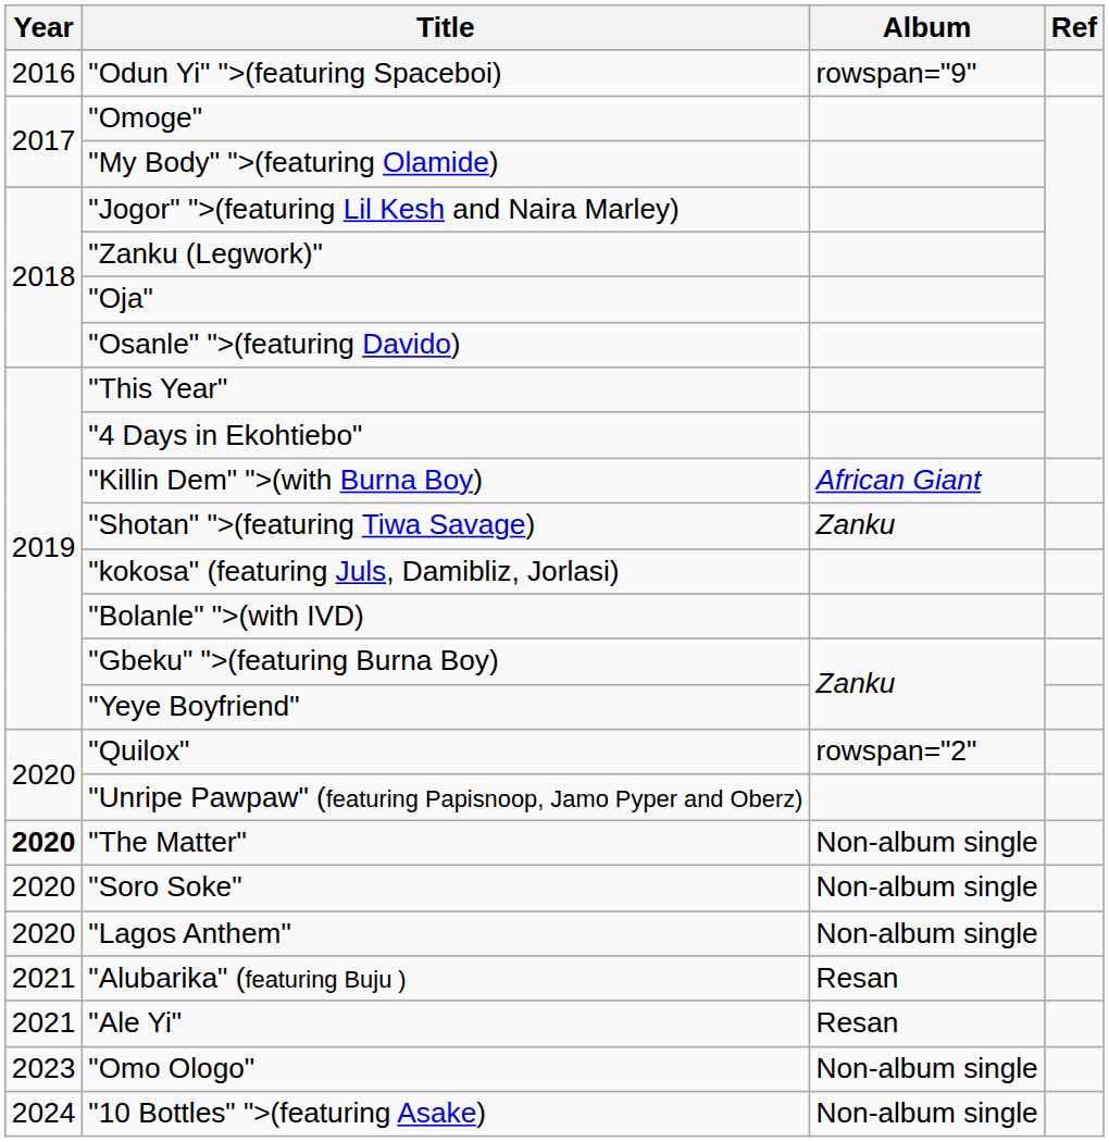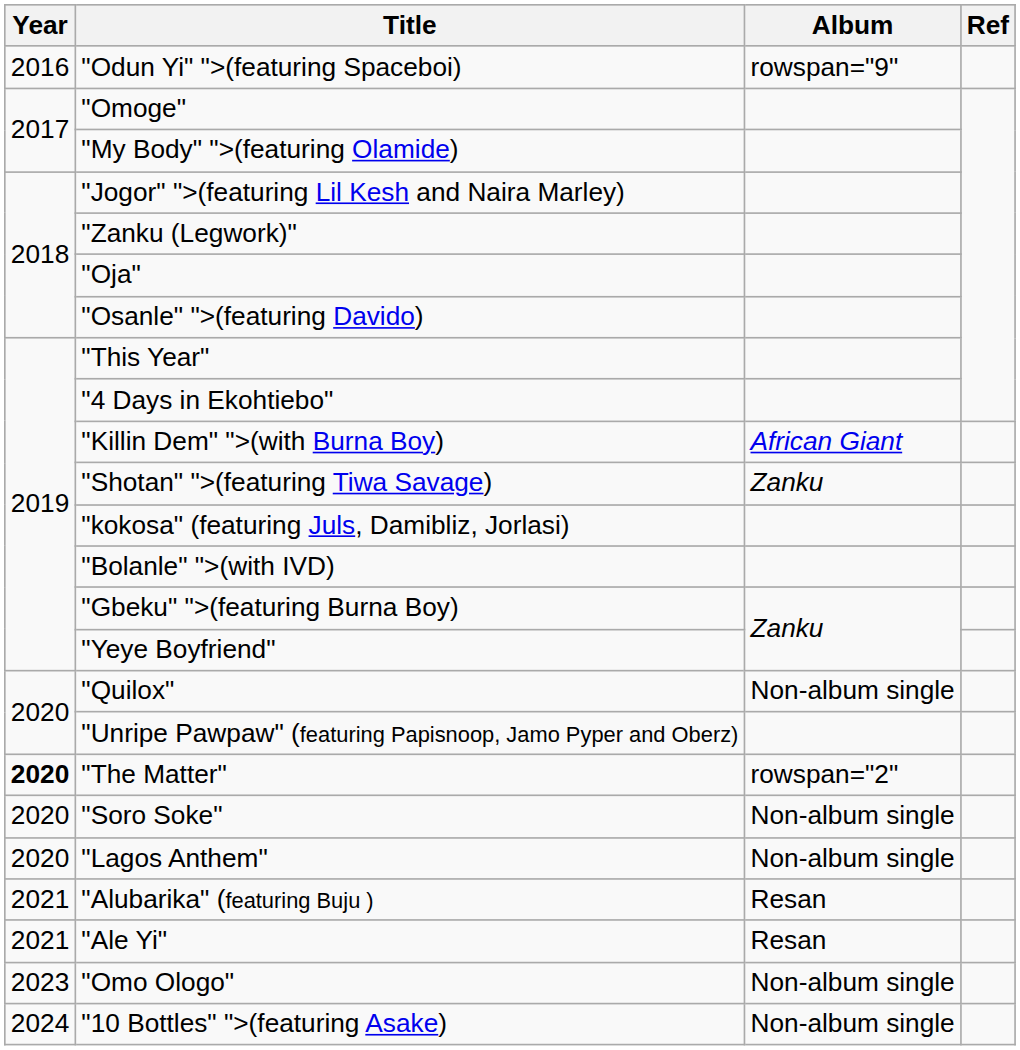"Quilox" | Album: rowspan="2" -> Non-album single
"The Matter" | Album: Non-album single -> rowspan="2"
